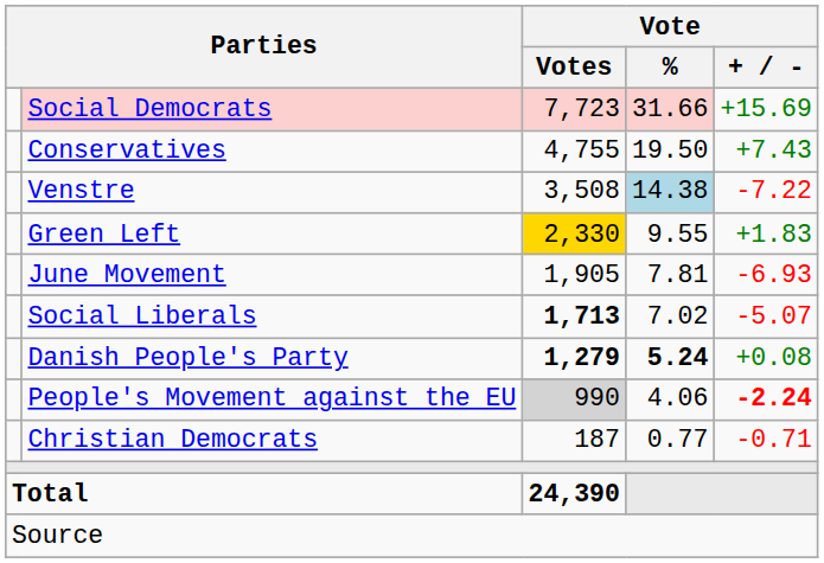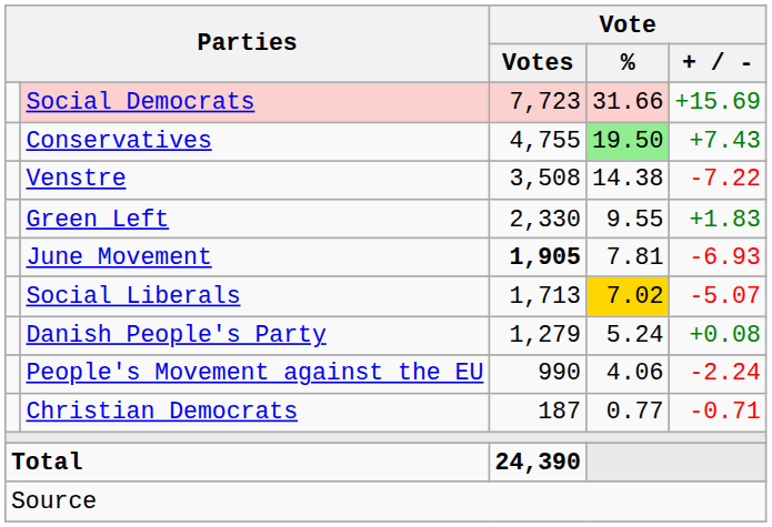Conservatives | Vote / %: no background -> lightgreen background
Venstre | Vote / %: lightblue background -> no background
Green Left | Vote / Votes: gold background -> no background
June Movement | Vote / Votes: normal -> bold
Social Liberals | Vote / Votes: bold -> normal
Social Liberals | Vote / %: no background -> gold background
Danish People's Party | Vote / Votes: bold -> normal
Danish People's Party | Vote / %: bold -> normal
People's Movement against the EU | Vote / Votes: lightgrey background -> no background
People's Movement against the EU | Vote / + / -: bold -> normal
